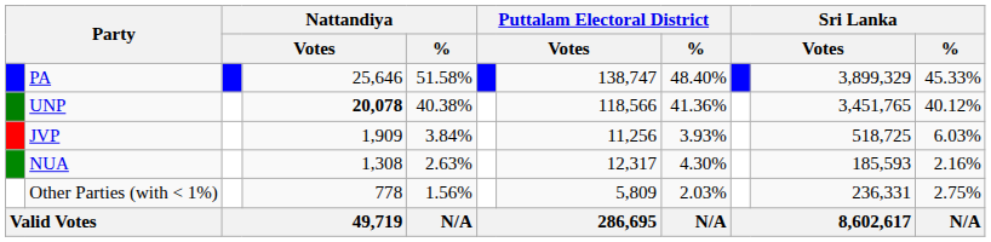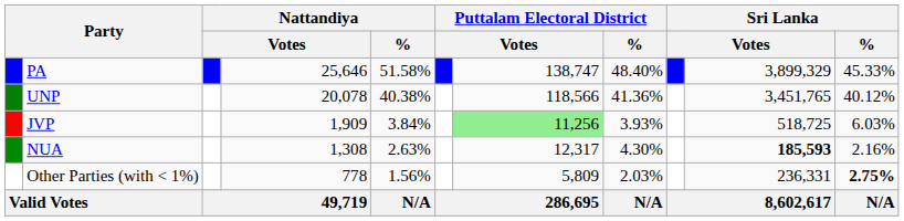UNP | column 4: bold -> normal
JVP | column 7: no background -> lightgreen background
NUA | column 10: normal -> bold
Other Parties (with < 1%) | Sri Lanka / %: normal -> bold
